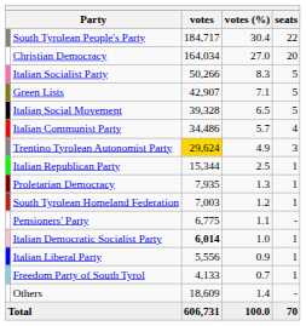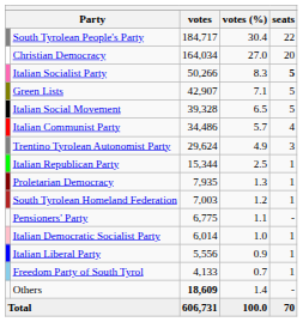Italian Socialist Party | seats: normal -> bold
Trentino Tyrolean Autonomist Party | votes: gold background -> no background
Italian Democratic Socialist Party | votes: bold -> normal
Others | votes: normal -> bold
